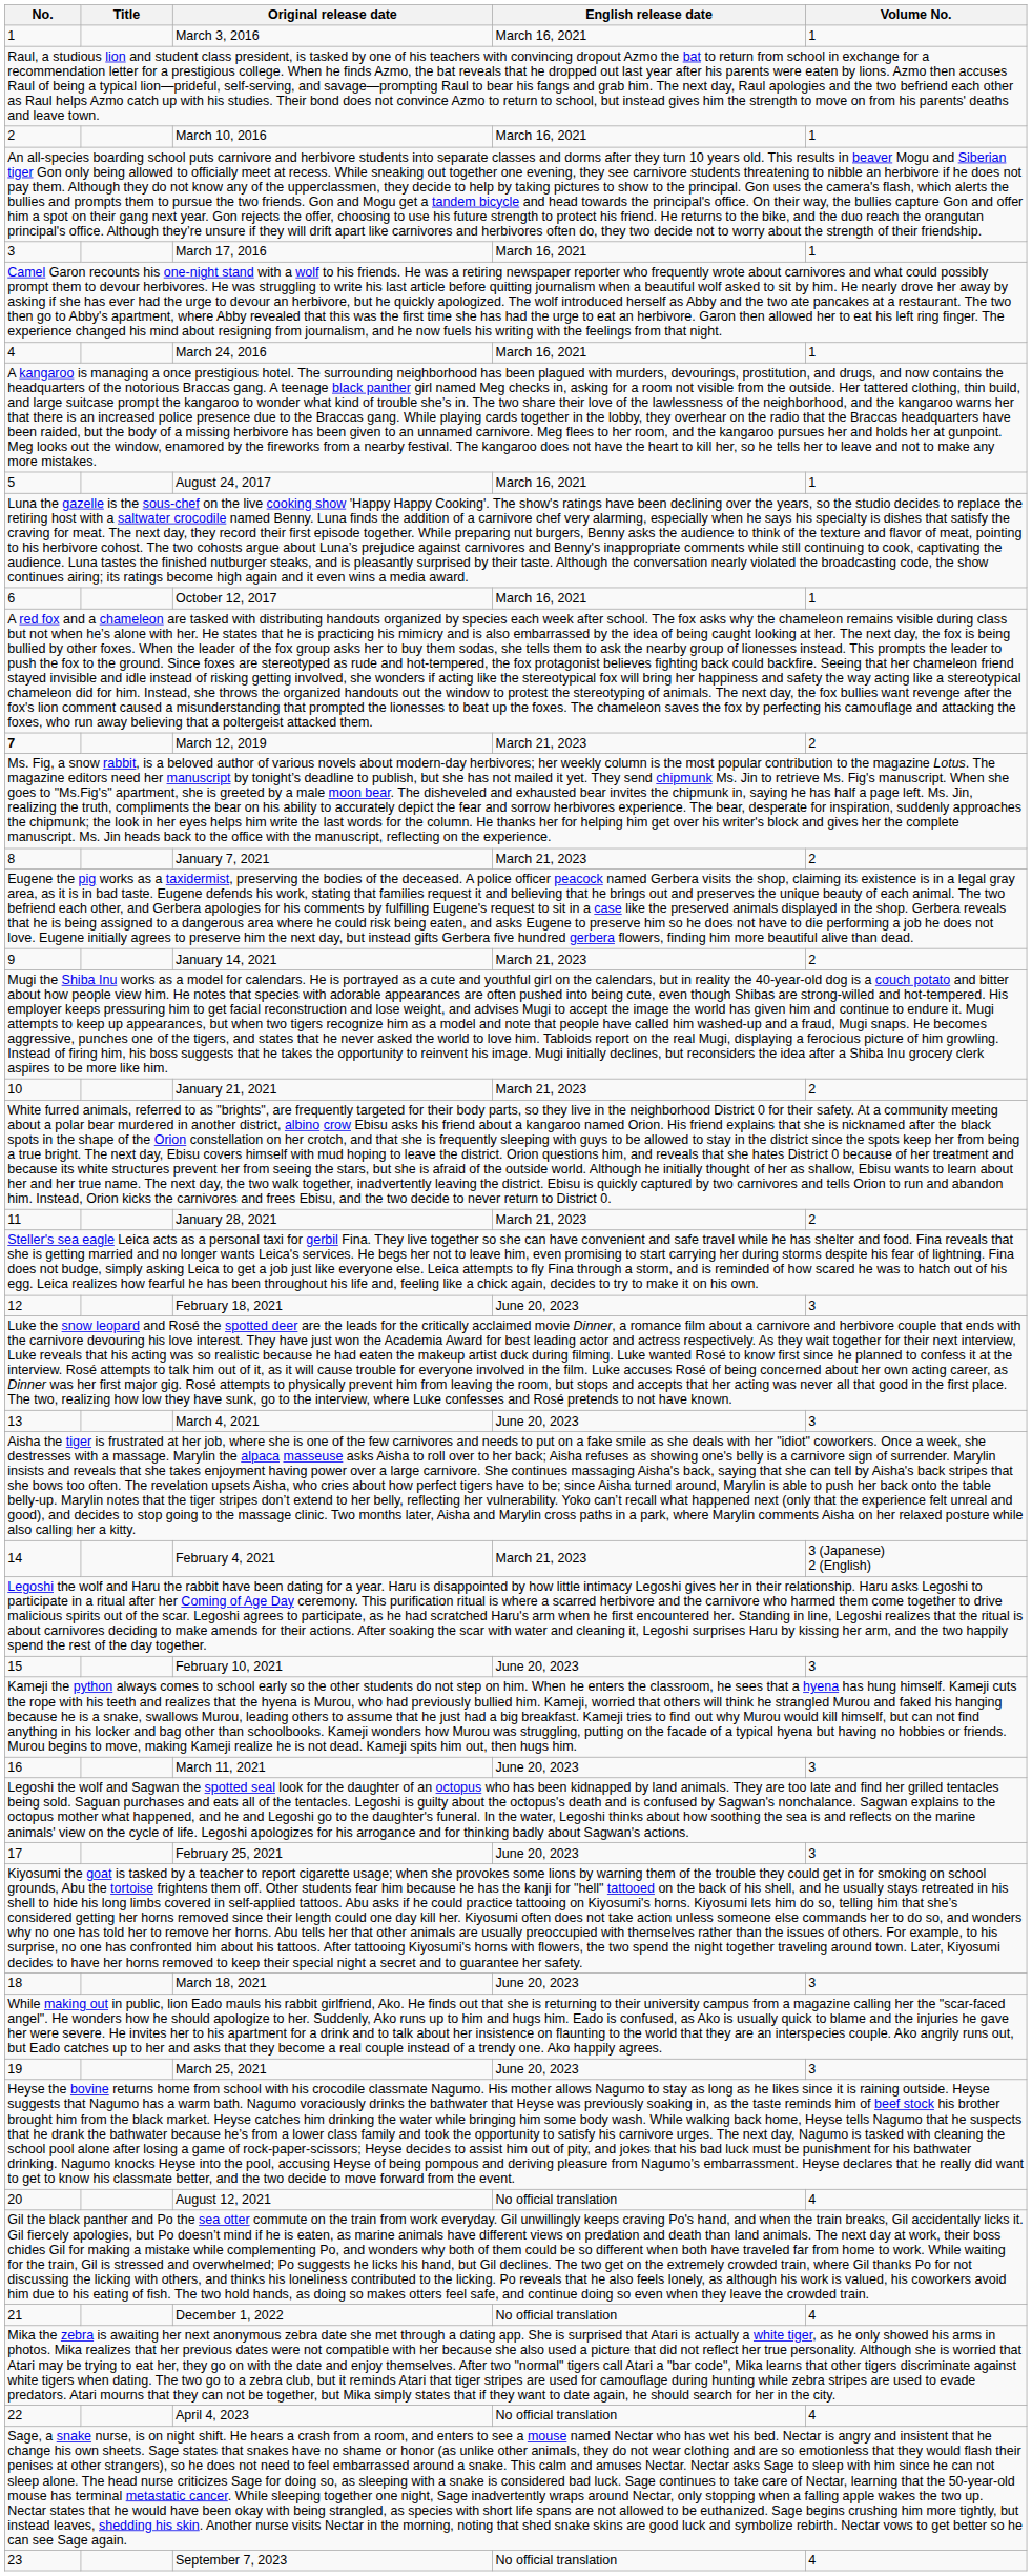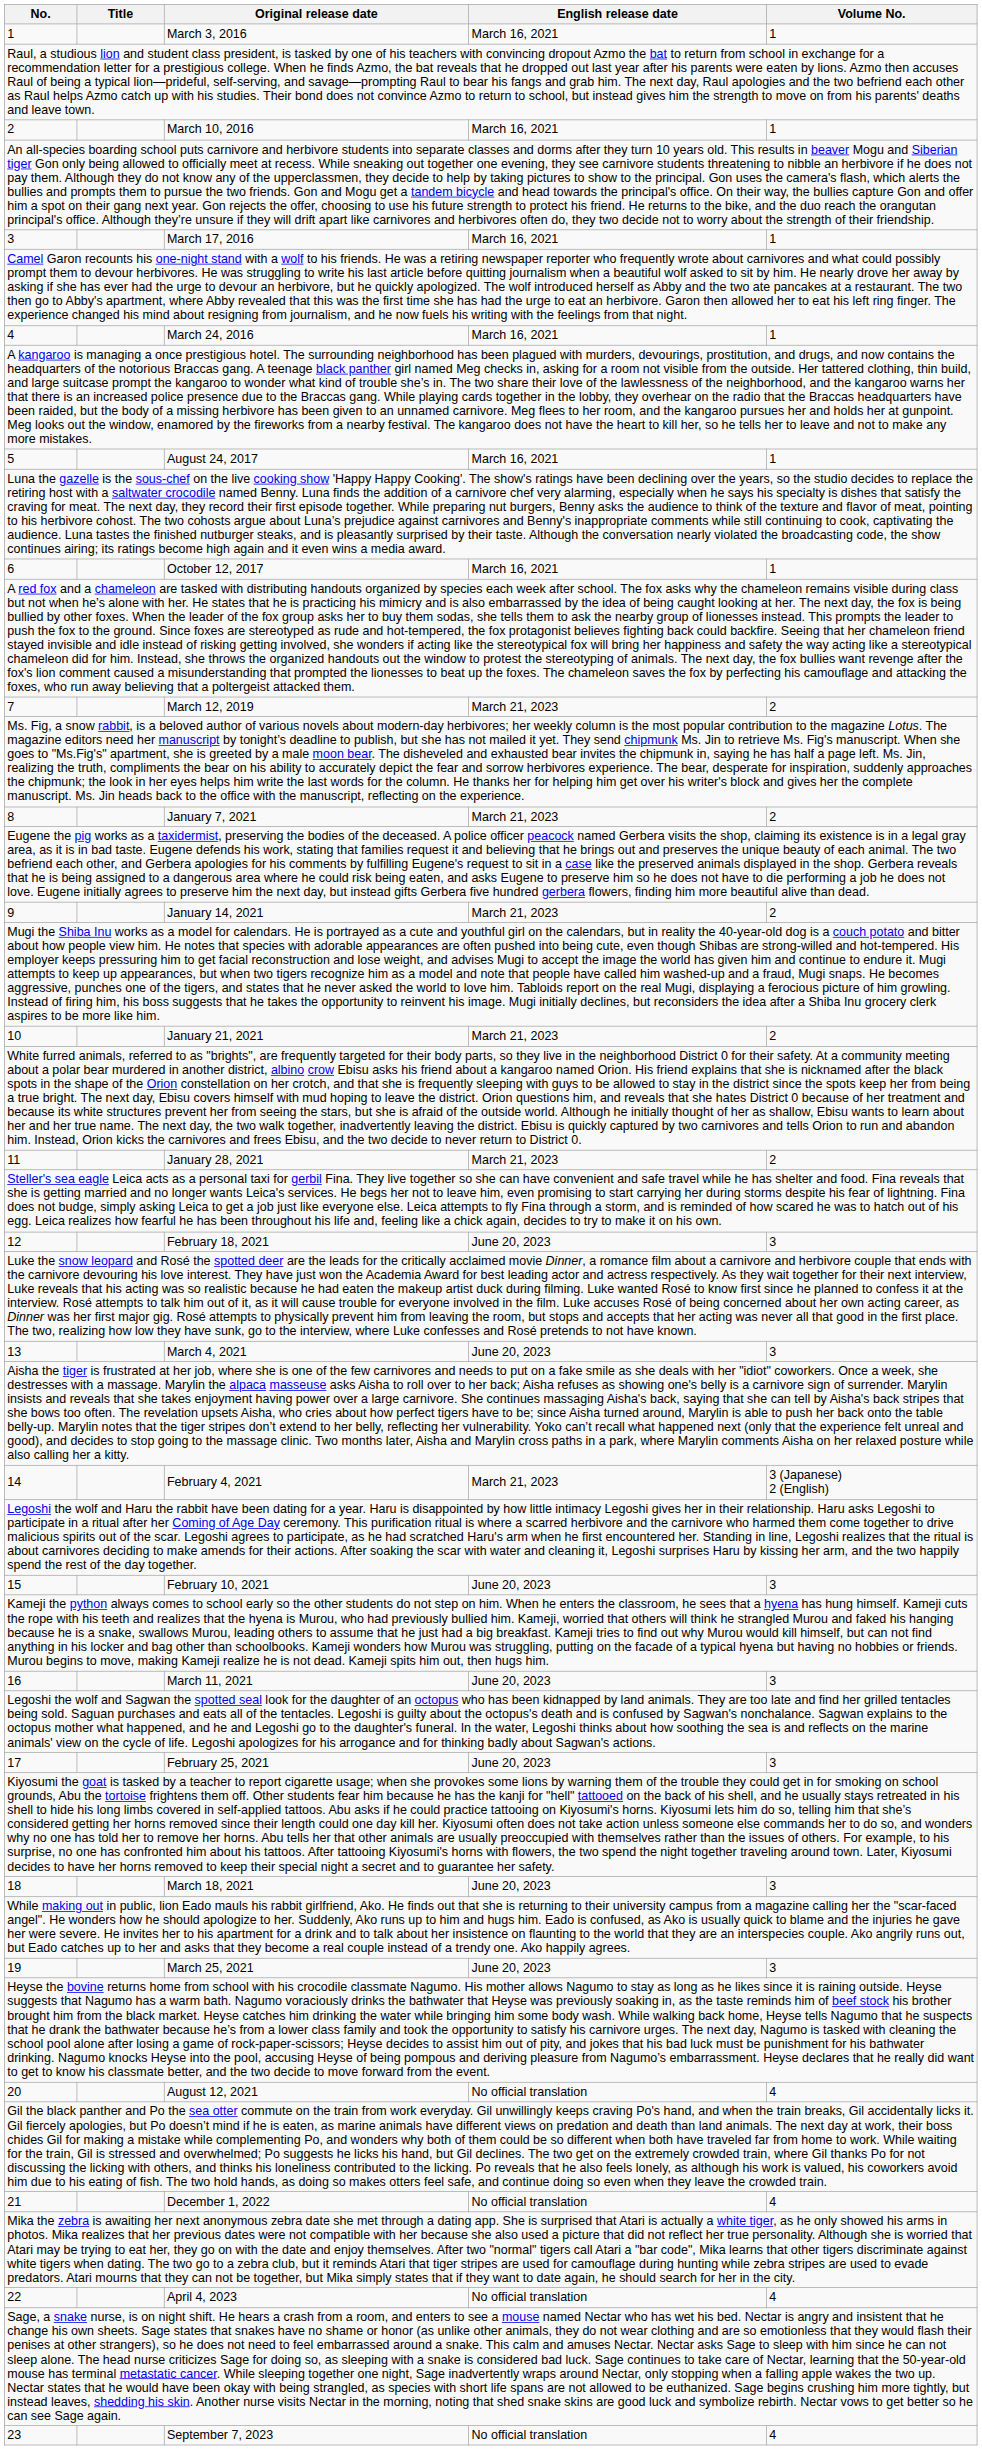March 12, 2019 | No.: bold -> normal
